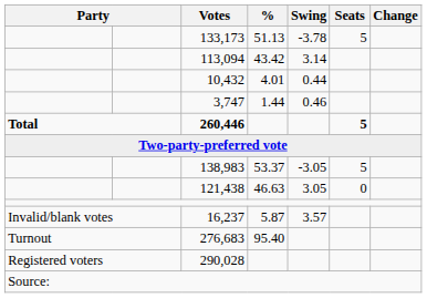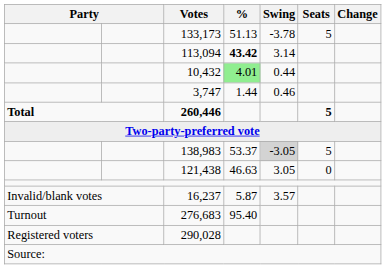113,094 | %: normal -> bold
10,432 | %: no background -> lightgreen background
138,983 | Swing: no background -> lightgrey background
